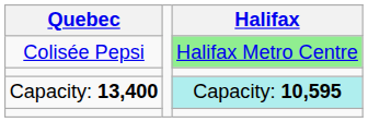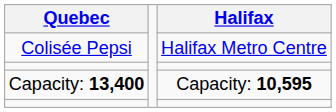Colisée Pepsi | Halifax: lightgreen background -> no background
Capacity: 13,400 | Halifax: paleturquoise background -> no background
